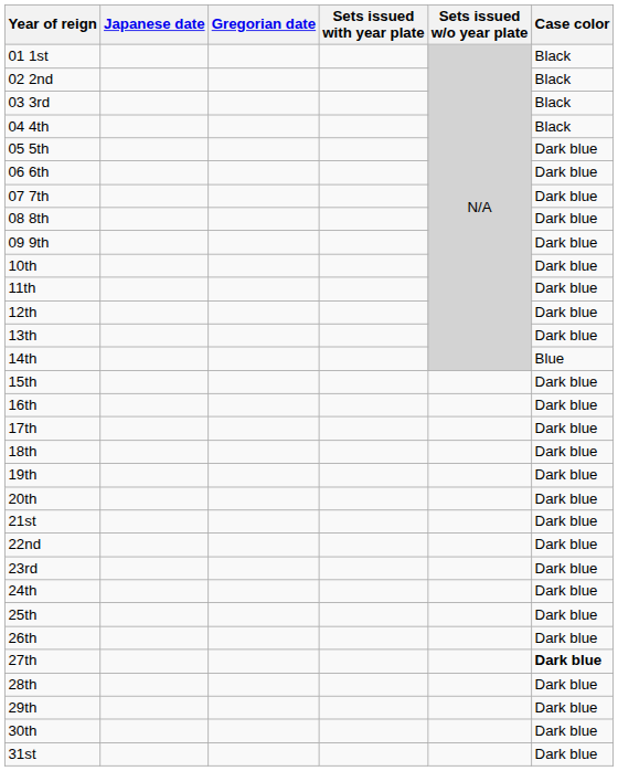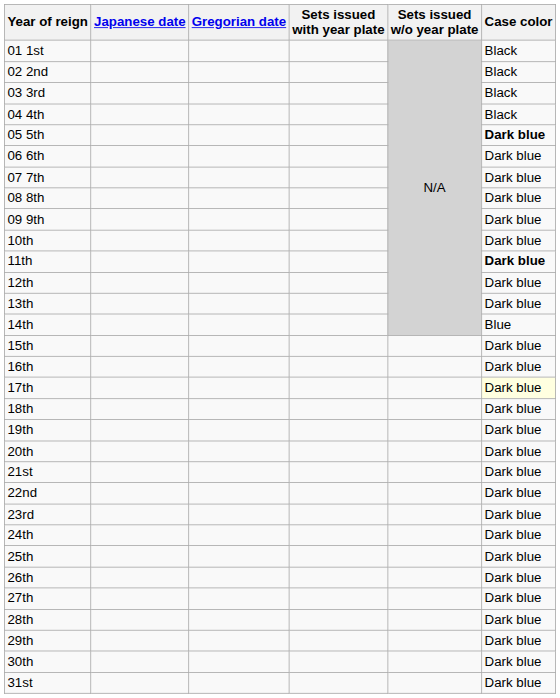05 5th | Case color: normal -> bold
11th | Case color: normal -> bold
17th | Case color: no background -> lightyellow background
27th | Case color: bold -> normal
